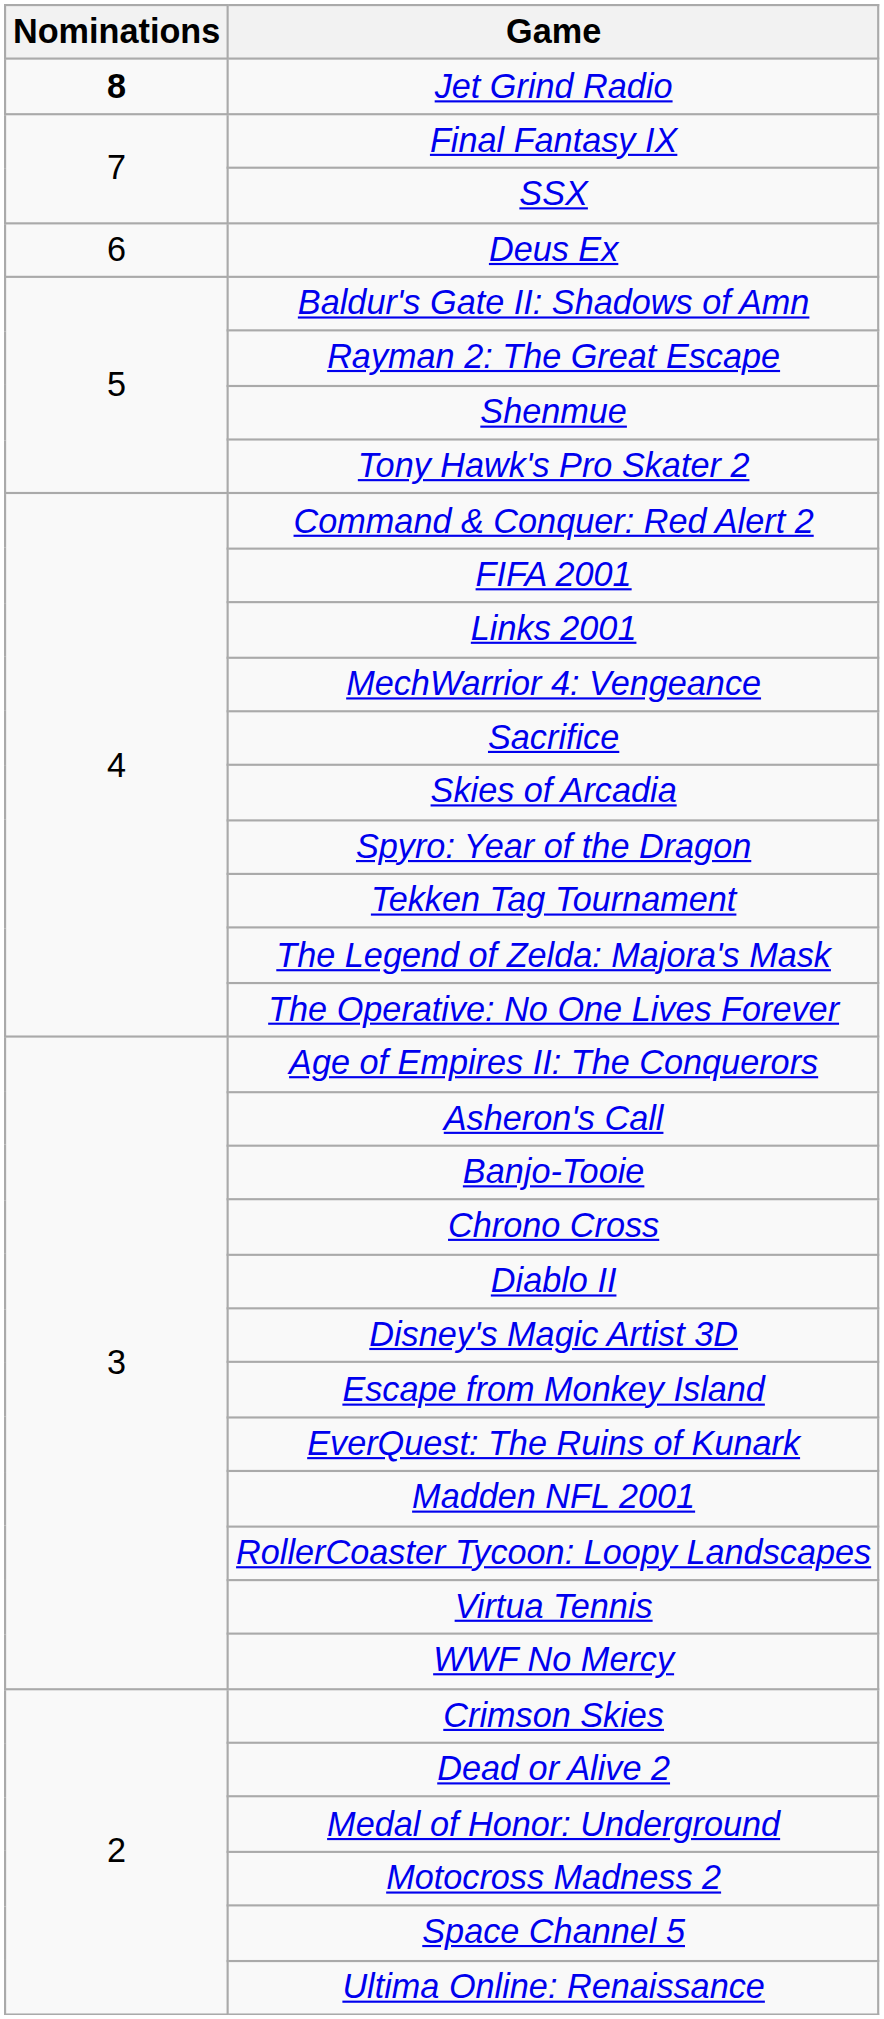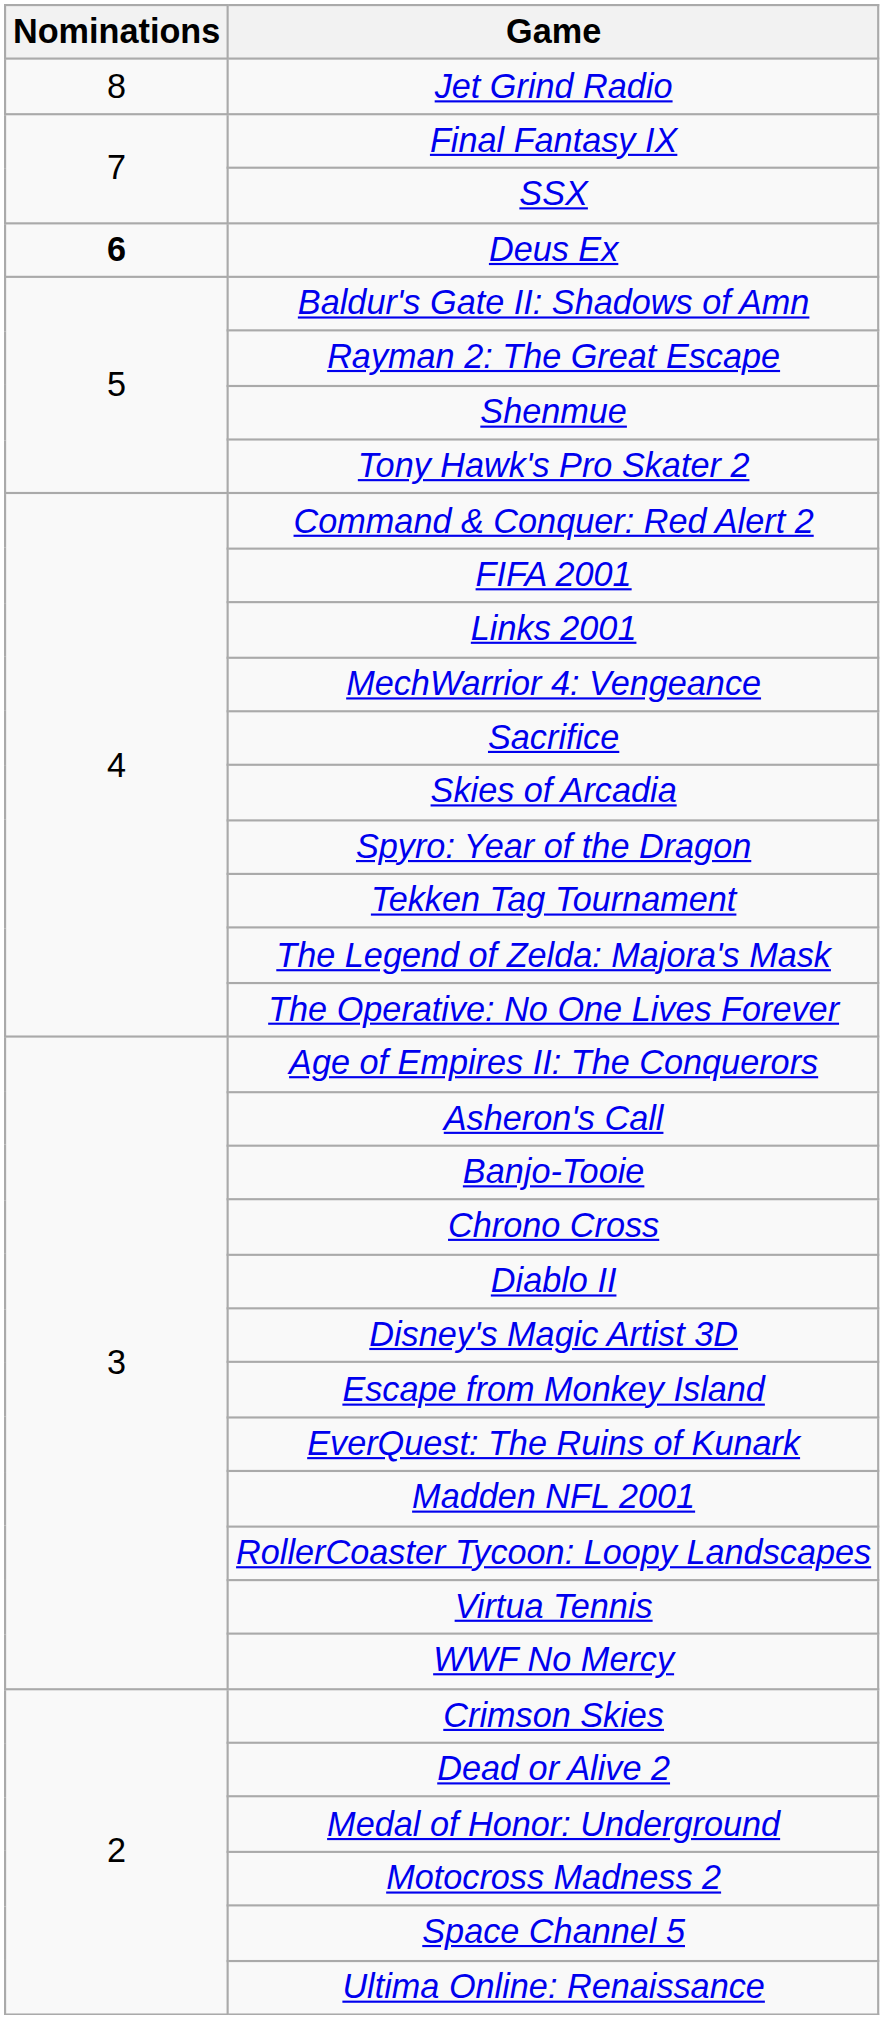Jet Grind Radio | Nominations: bold -> normal
Deus Ex | Nominations: normal -> bold
